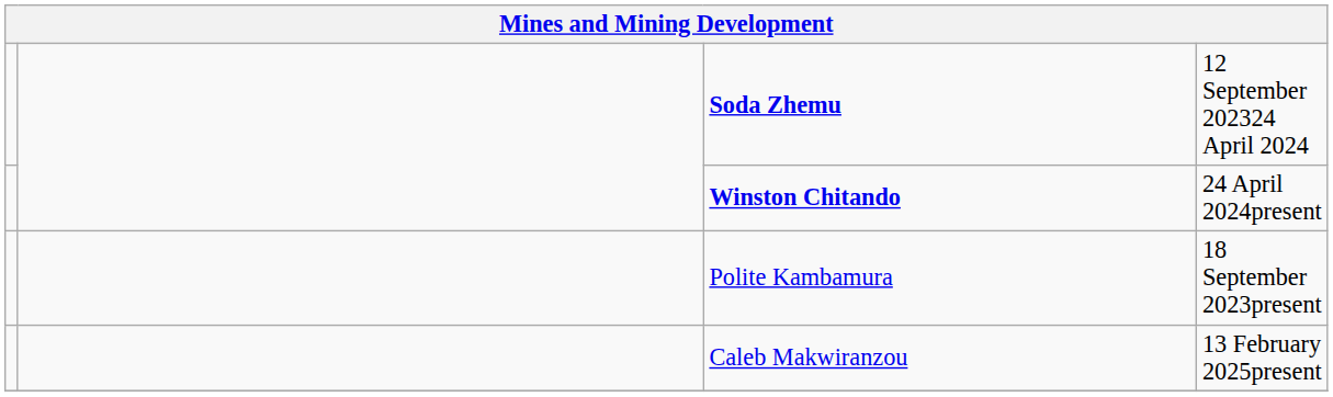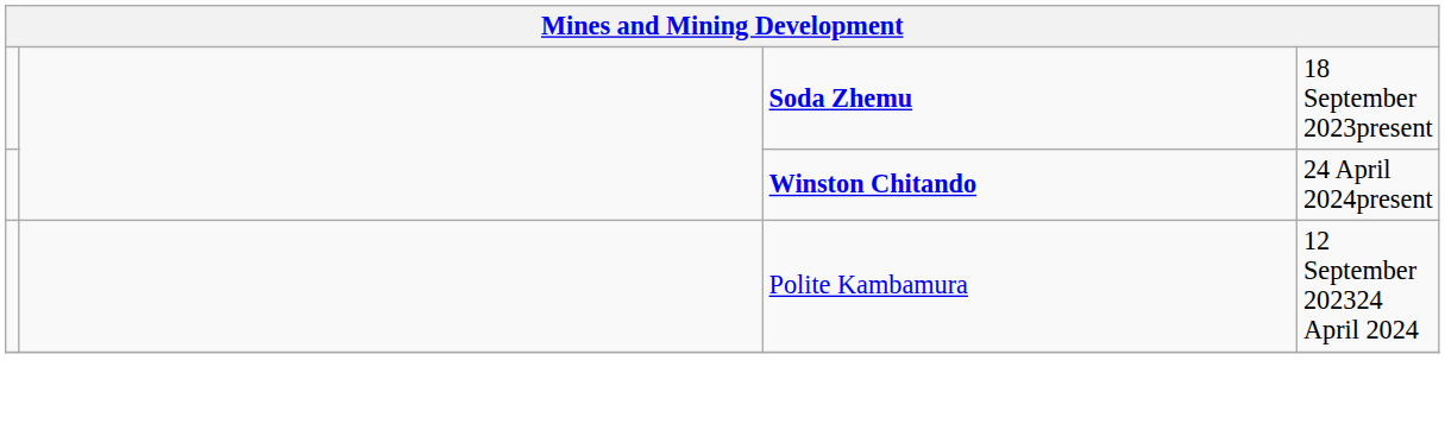Soda Zhemu | column 4: 12 September 202324 April 2024 -> 18 September 2023present
Polite Kambamura | column 4: 18 September 2023present -> 12 September 202324 April 2024
- row: Caleb Makwiranzou | 13 February 2025present
